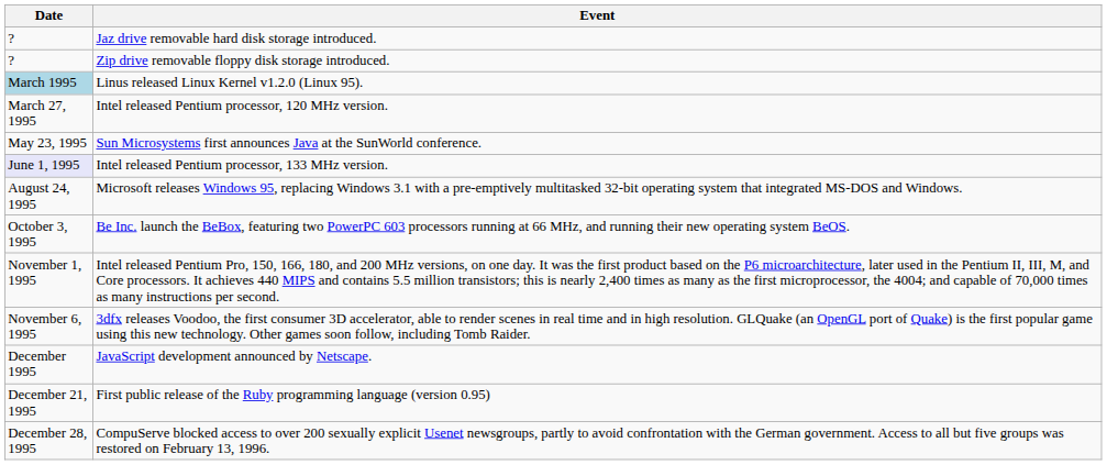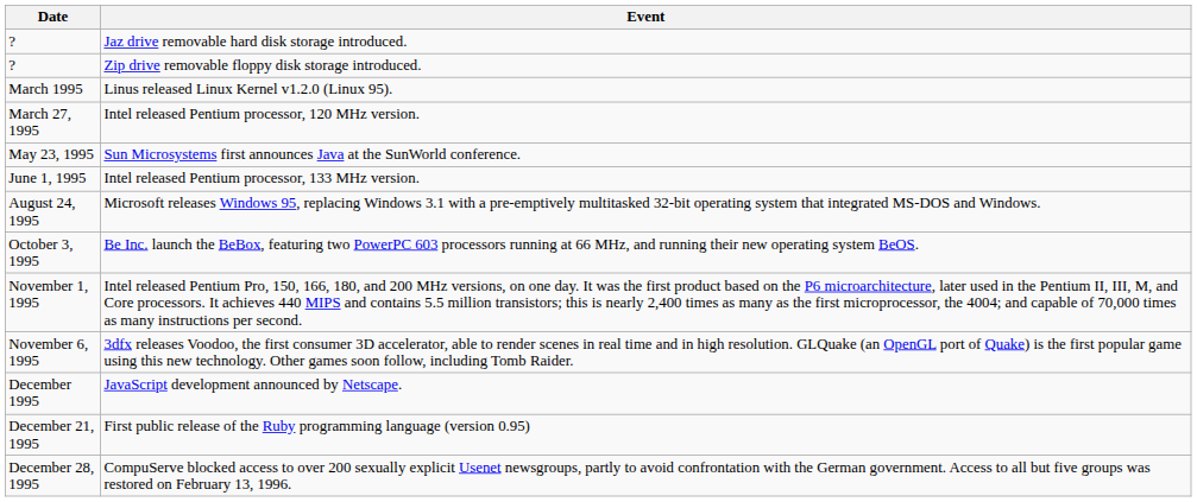Linus released Linux Kernel v1.2.0 (Linux 95). | Date: lightblue background -> no background
Intel released Pentium processor, 133 MHz version. | Date: lavender background -> no background
